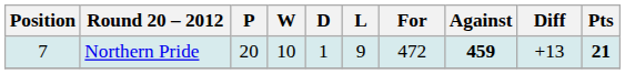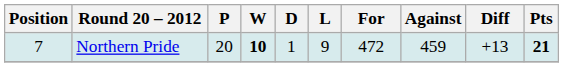Northern Pride | W: normal -> bold
Northern Pride | Against: bold -> normal
